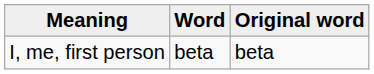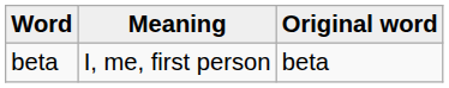columns swapped: Word <-> Meaning
